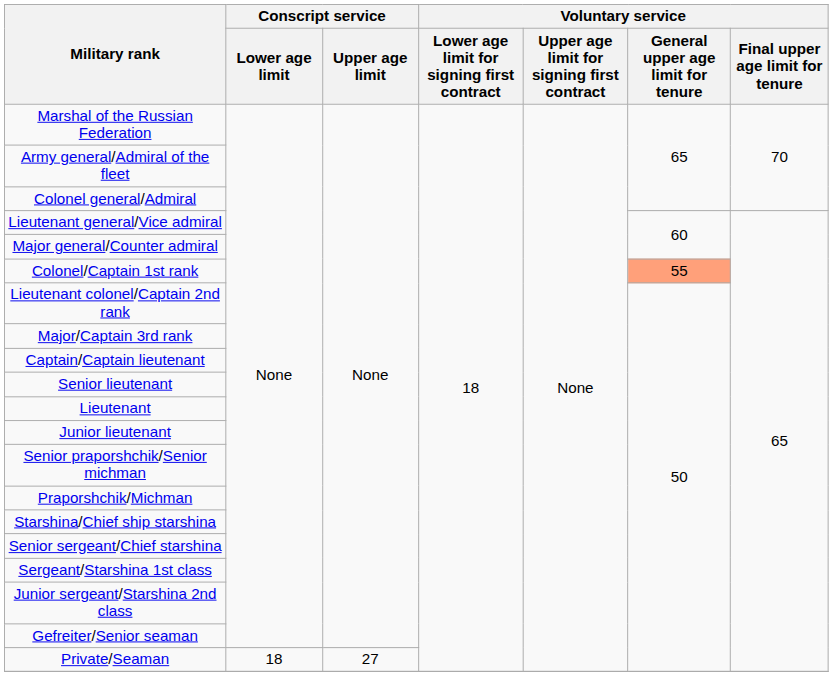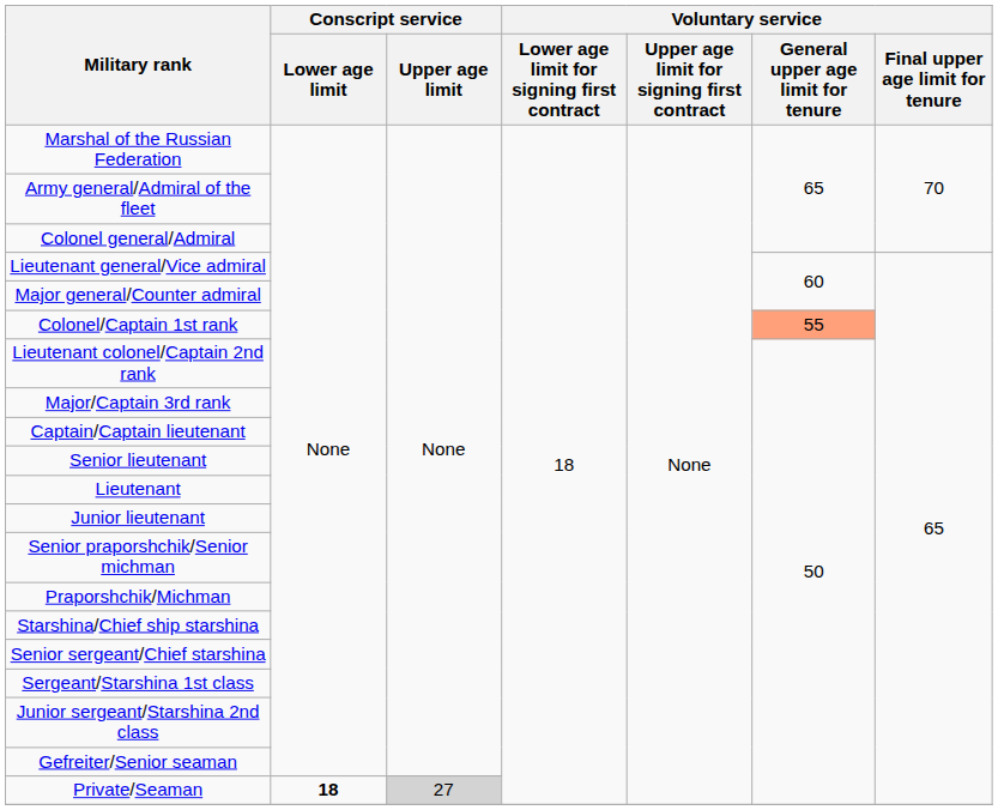Private/Seaman | Conscript service / Lower age limit: normal -> bold
Private/Seaman | Conscript service / Upper age limit: no background -> lightgrey background
